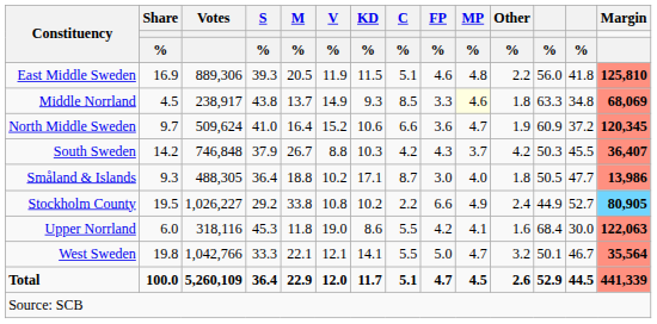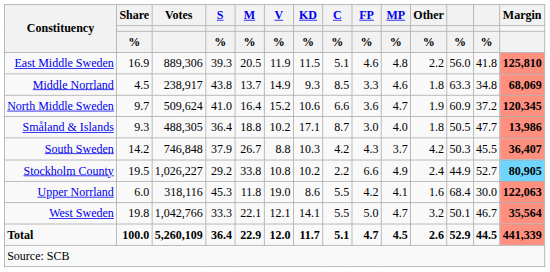Middle Norrland | MP / %: lightyellow background -> no background
rows swapped: Småland & Islands <-> South Sweden
